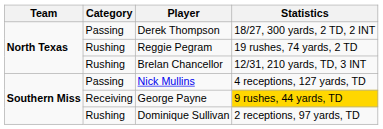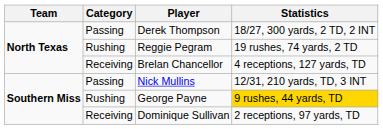Brelan Chancellor | Category: Rushing -> Receiving
Brelan Chancellor | Statistics: 12/31, 210 yards, TD, 3 INT -> 4 receptions, 127 yards, TD
Nick Mullins | Statistics: 4 receptions, 127 yards, TD -> 12/31, 210 yards, TD, 3 INT
George Payne | Category: Receiving -> Rushing
Dominique Sullivan | Category: Rushing -> Receiving
